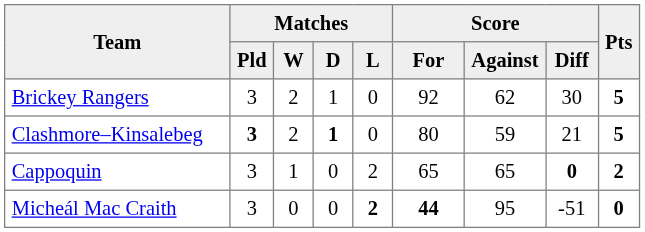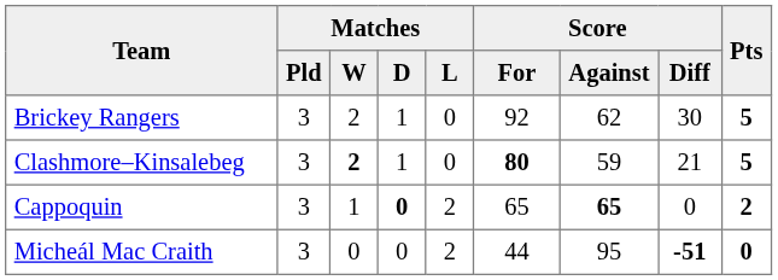Clashmore–Kinsalebeg | Matches / Pld: bold -> normal
Clashmore–Kinsalebeg | Matches / W: normal -> bold
Clashmore–Kinsalebeg | Matches / D: bold -> normal
Clashmore–Kinsalebeg | Score / For: normal -> bold
Cappoquin | Matches / D: normal -> bold
Cappoquin | Score / Against: normal -> bold
Cappoquin | Score / Diff: bold -> normal
Micheál Mac Craith | Matches / L: bold -> normal
Micheál Mac Craith | Score / For: bold -> normal
Micheál Mac Craith | Score / Diff: normal -> bold
